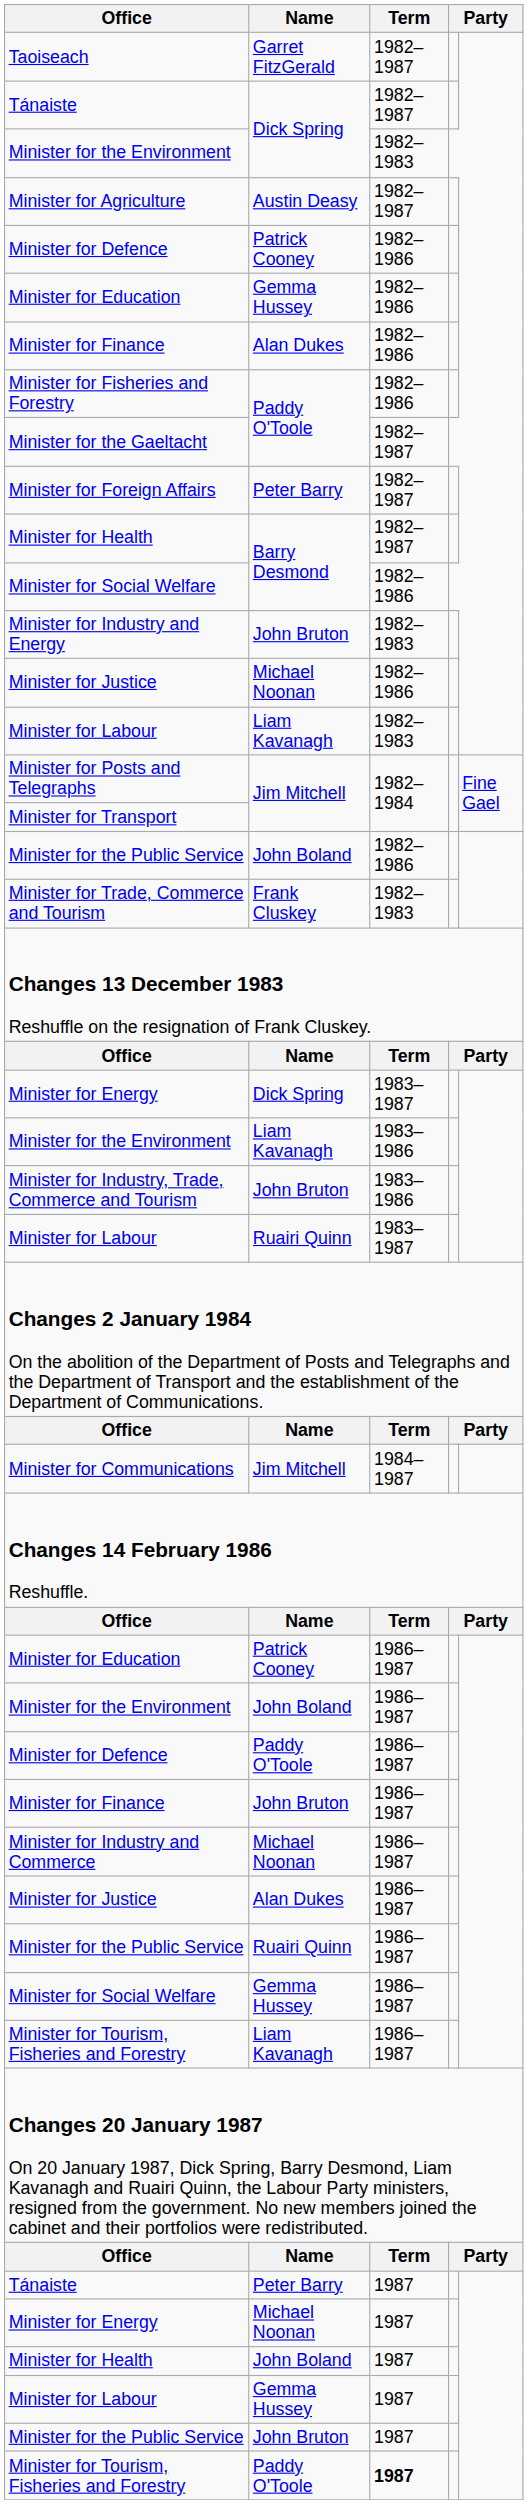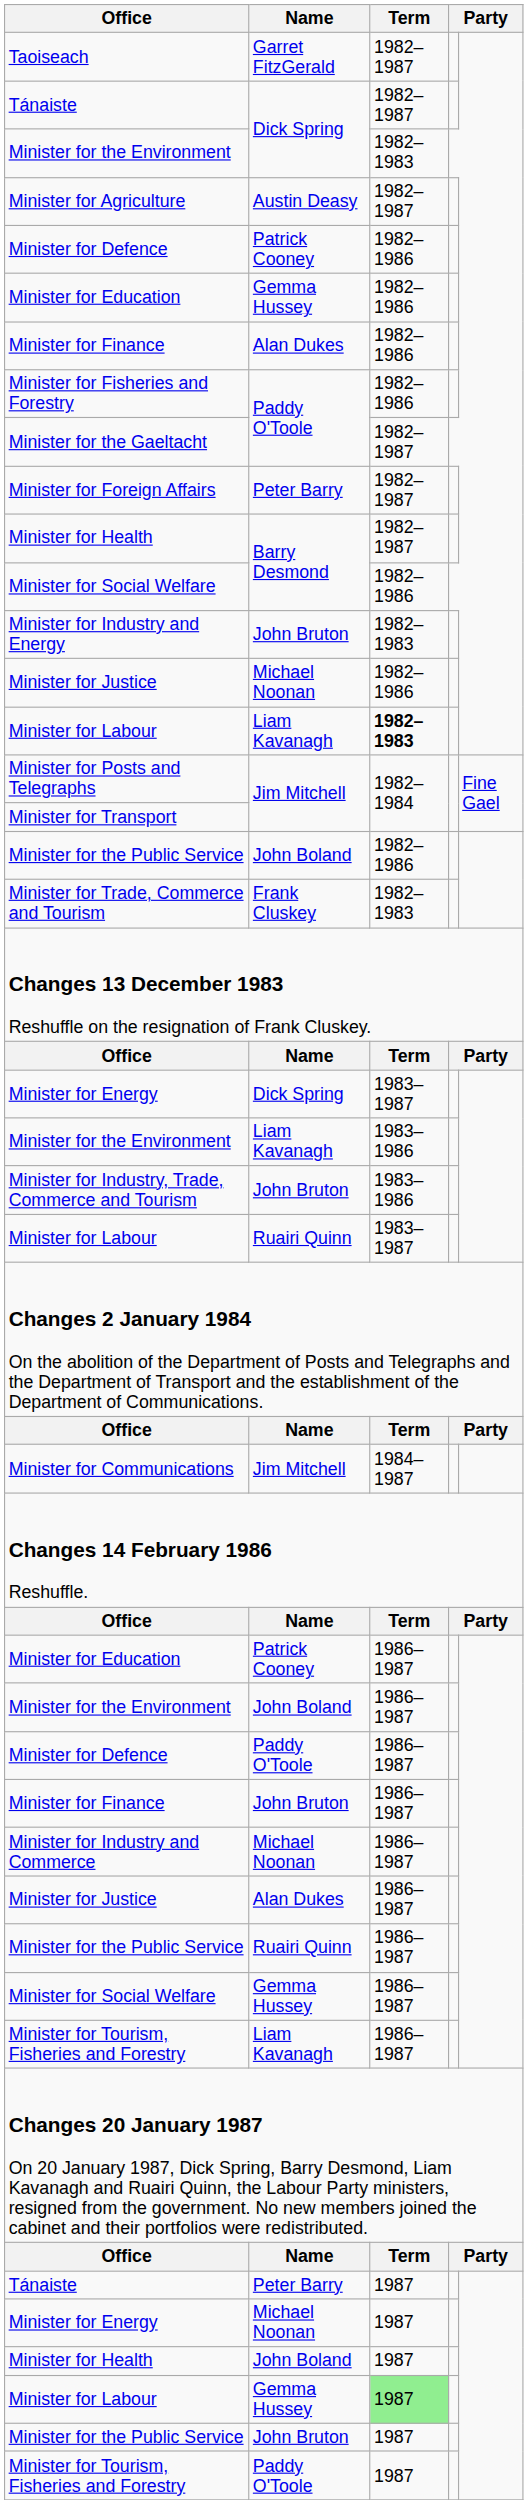Minister for Labour / Liam Kavanagh | Term: normal -> bold
Minister for Labour / Gemma Hussey | Term: no background -> lightgreen background
Minister for Tourism, Fisheries and Forestry / Paddy O'Toole | Term: bold -> normal
